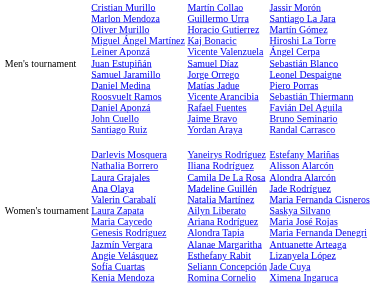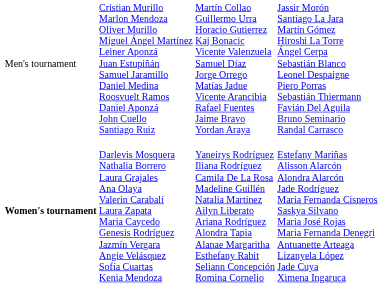Women's tournament | column 1: normal -> bold
